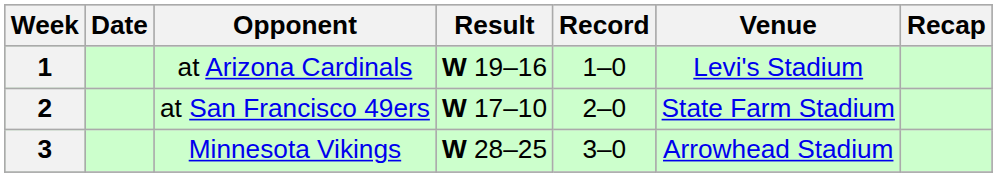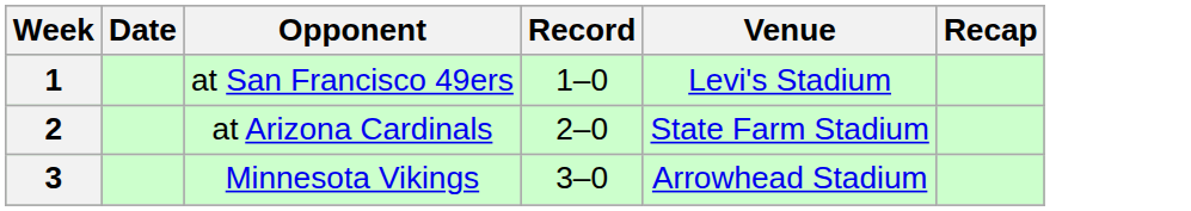- column: Result | W 19–16 | W 17–10 | W 28–25
1 | Opponent: at Arizona Cardinals -> at San Francisco 49ers
2 | Opponent: at San Francisco 49ers -> at Arizona Cardinals
